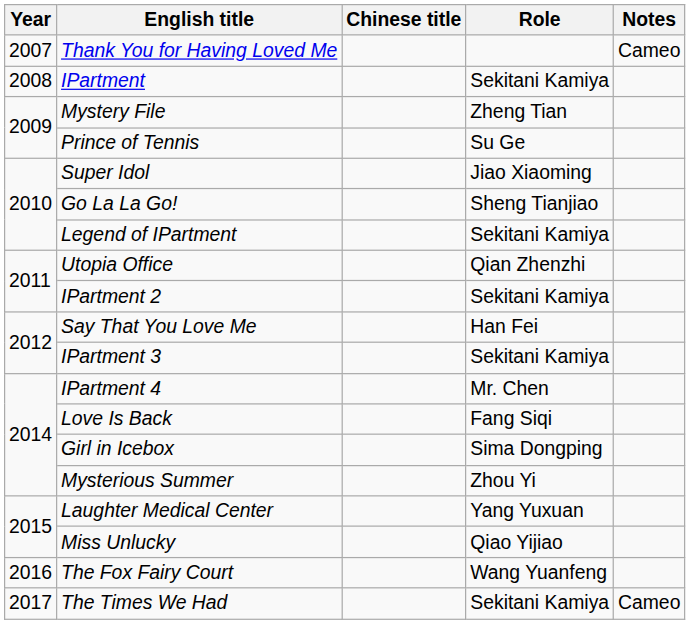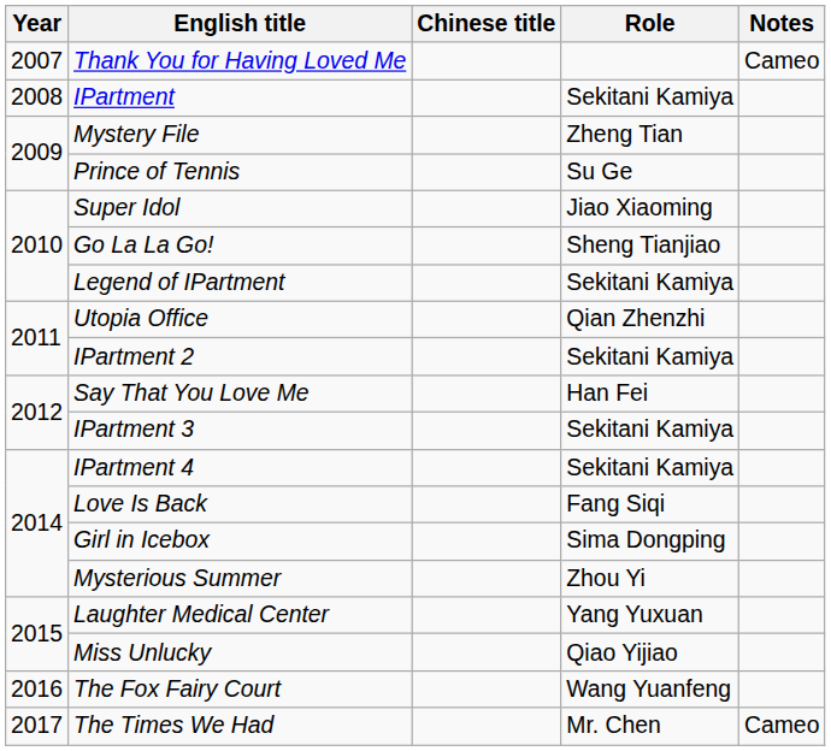IPartment 4 | Role: Mr. Chen -> Sekitani Kamiya
The Times We Had | Role: Sekitani Kamiya -> Mr. Chen
